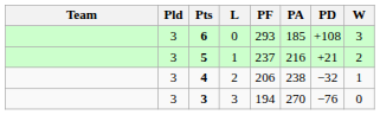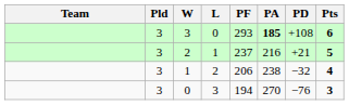columns swapped: W <-> Pts
row 2 | PA: normal -> bold
